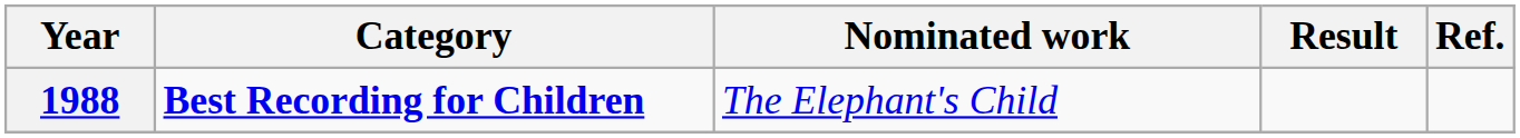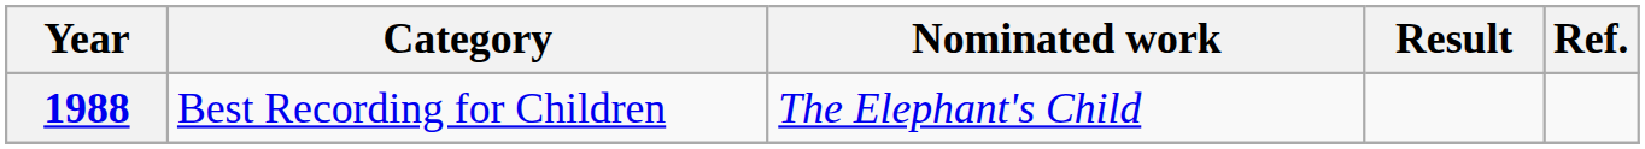1988 | Category: bold -> normal
